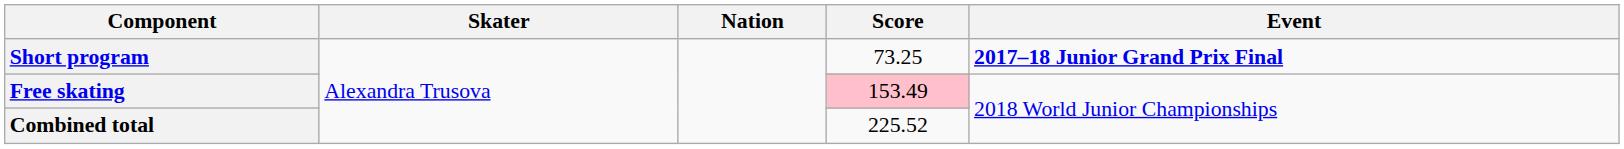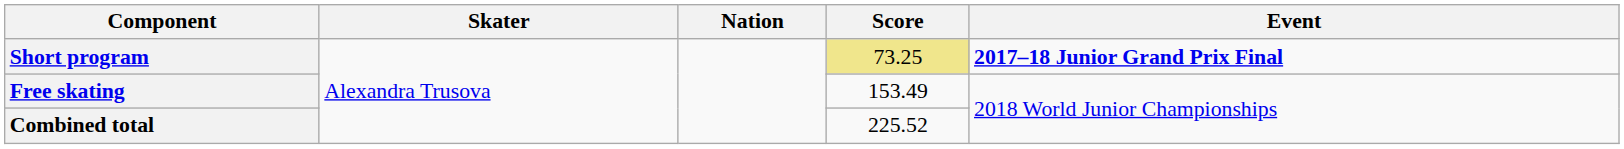Short program | Score: no background -> khaki background
Free skating | Score: pink background -> no background
